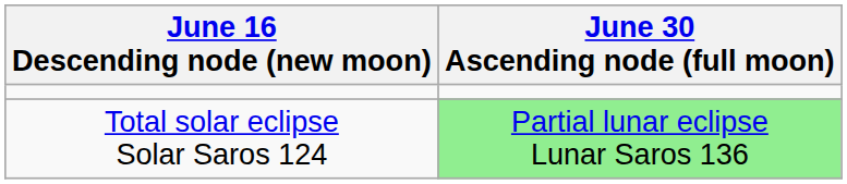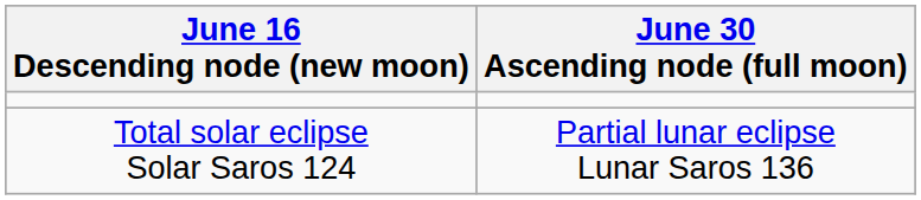row 3 | June 30 Ascending node (full moon): lightgreen background -> no background
